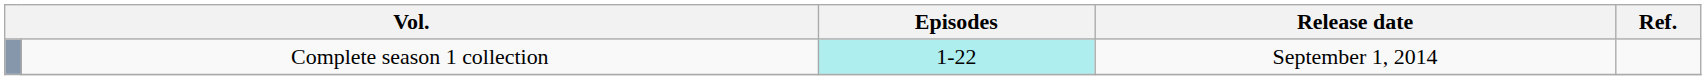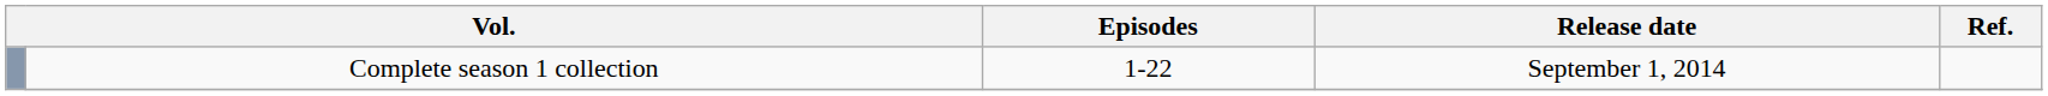Complete season 1 collection | Episodes: paleturquoise background -> no background
